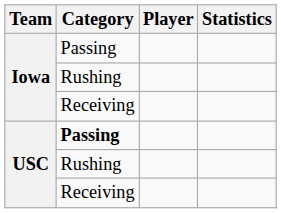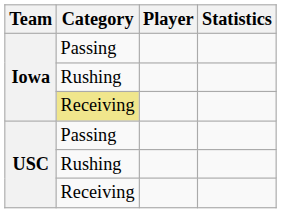Iowa / Receiving | Category: no background -> khaki background
USC / Passing | Category: bold -> normal
